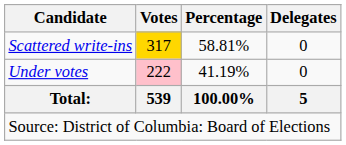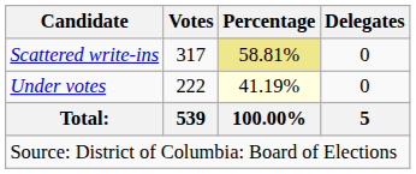Scattered write-ins | Votes: gold background -> no background
Scattered write-ins | Percentage: no background -> khaki background
Under votes | Votes: pink background -> no background
Under votes | Percentage: no background -> lightyellow background
